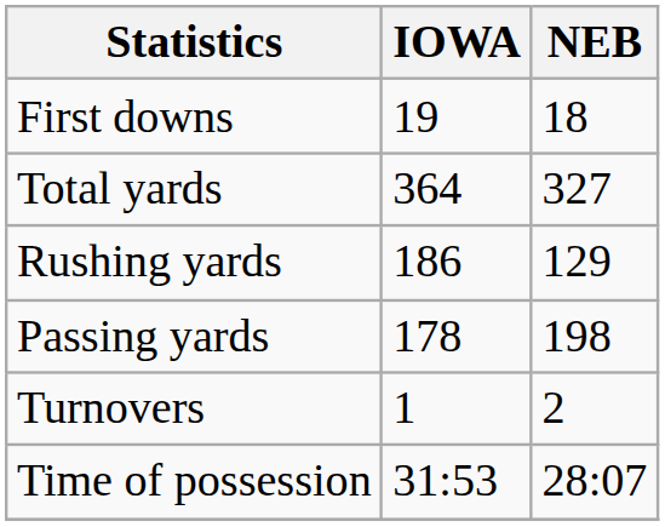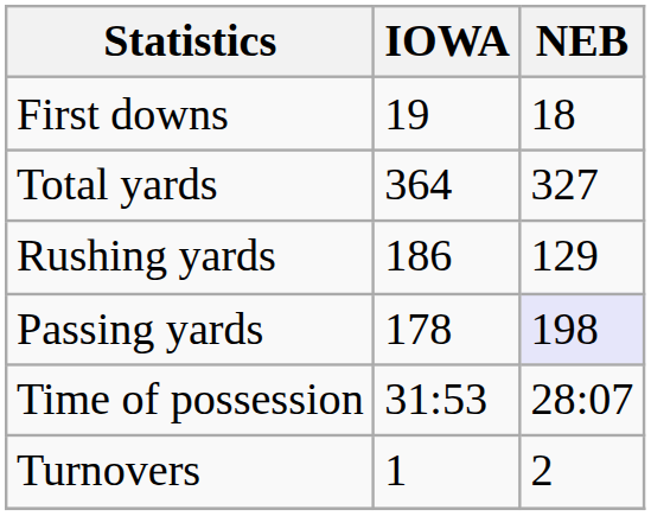Passing yards | NEB: no background -> lavender background
rows swapped: Turnovers <-> Time of possession
